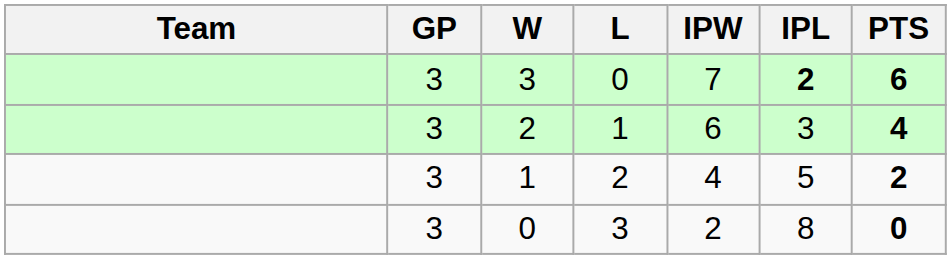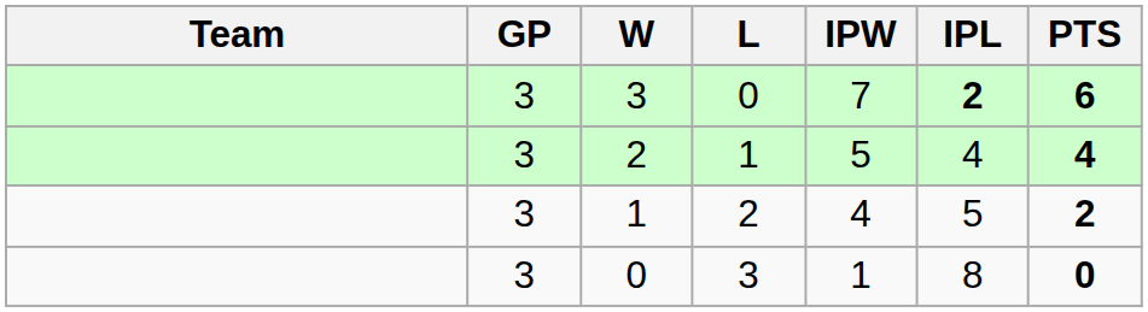row 3 | IPW: 6 -> 5
row 3 | IPL: 3 -> 4
row 5 | IPW: 2 -> 1
